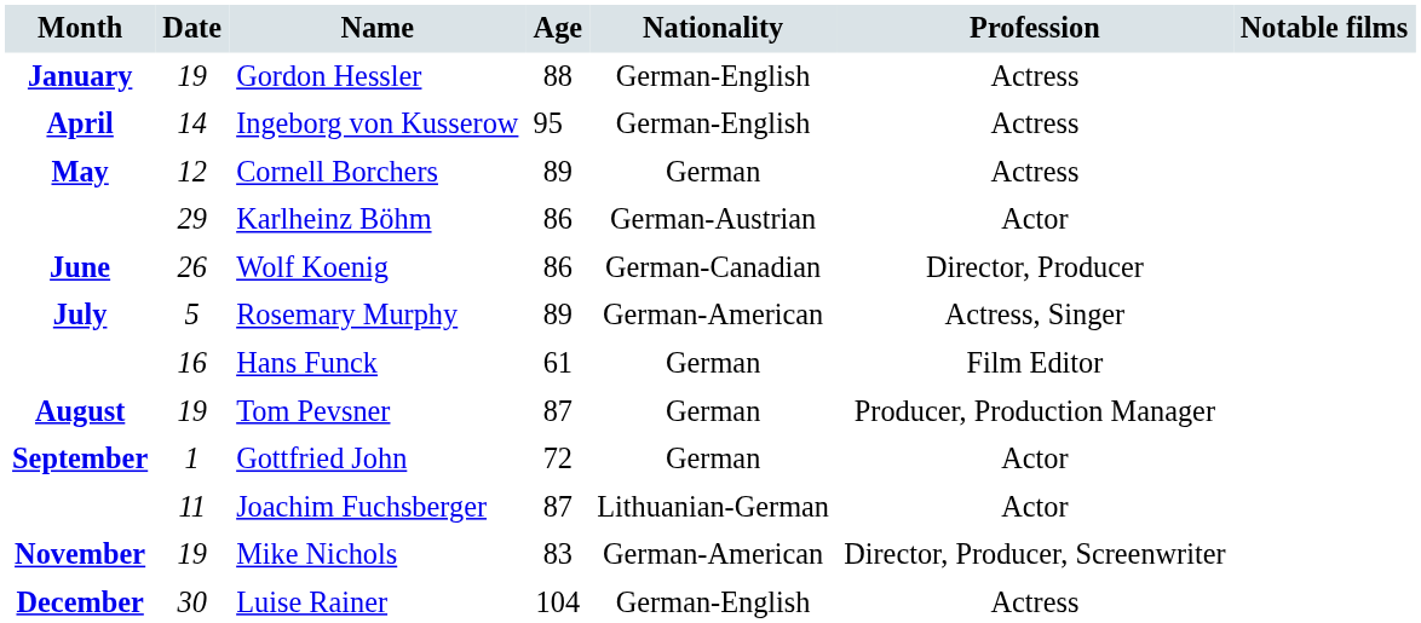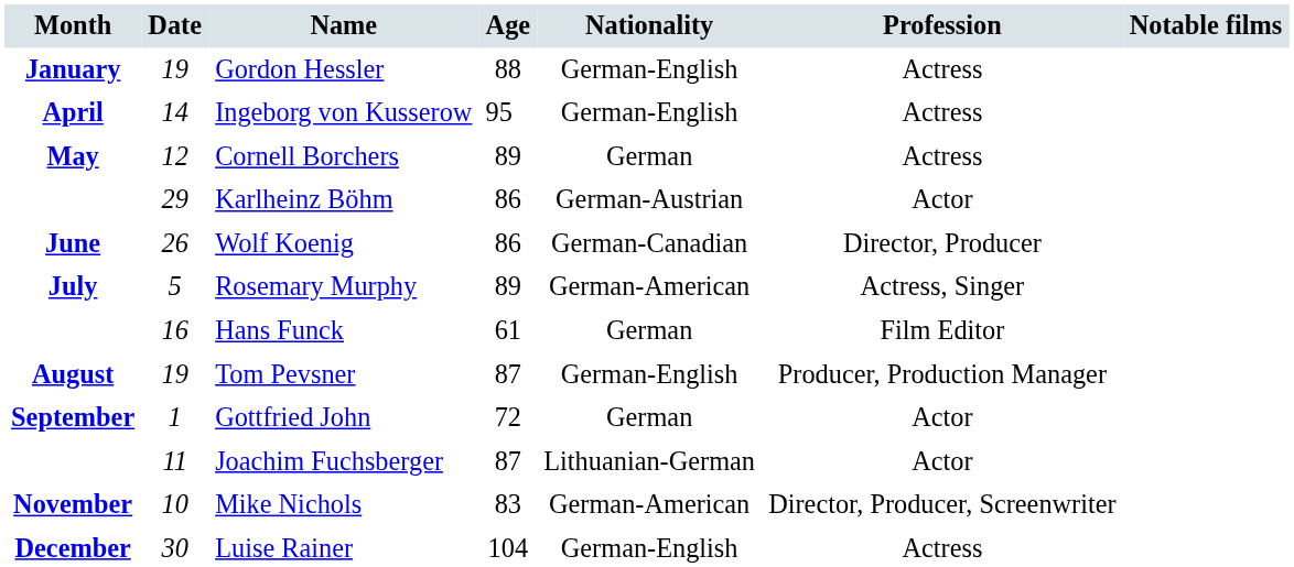Tom Pevsner | Nationality: German -> German-English
Mike Nichols | Date: 19 -> 10
